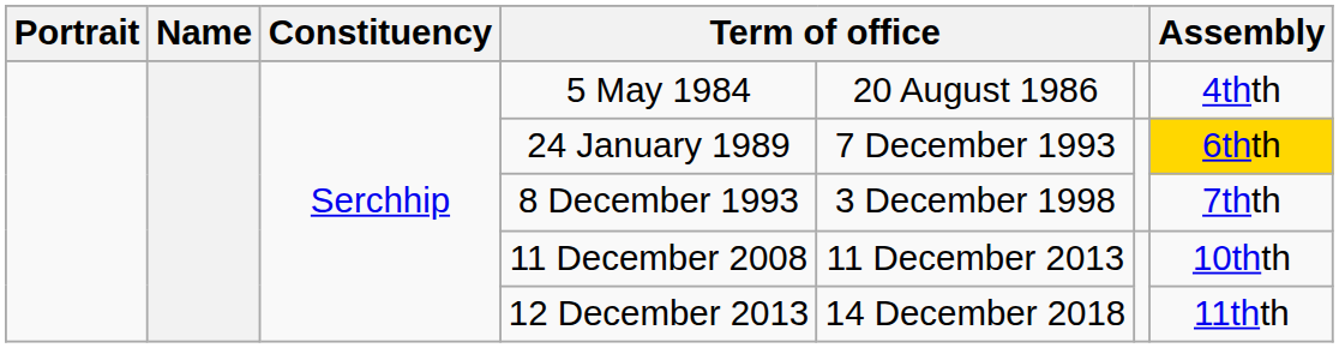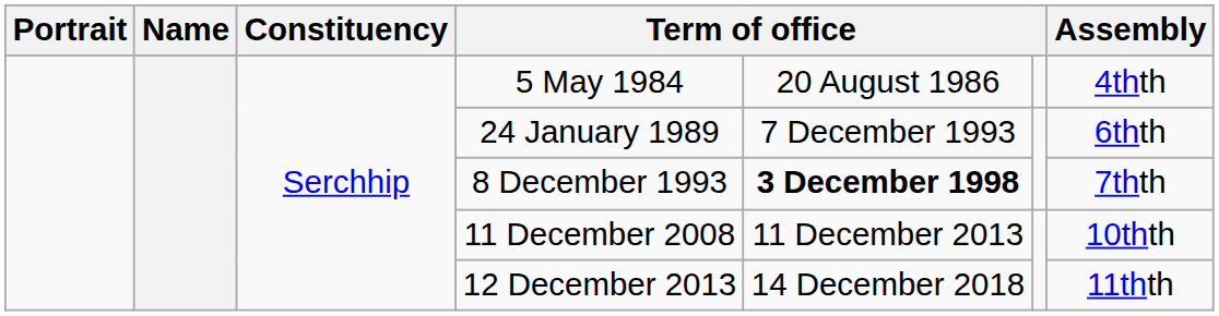24 January 1989 | Assembly: gold background -> no background
8 December 1993 | column 5: normal -> bold
